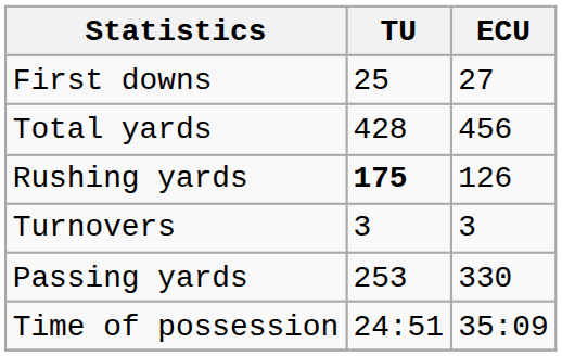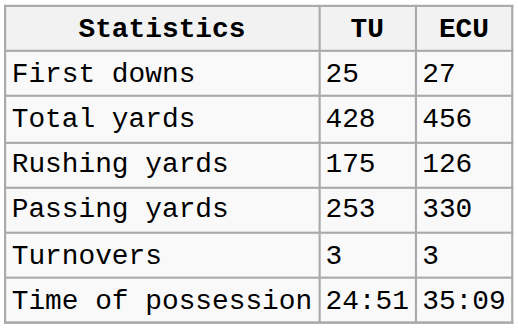Rushing yards | TU: bold -> normal
rows swapped: Passing yards <-> Turnovers
